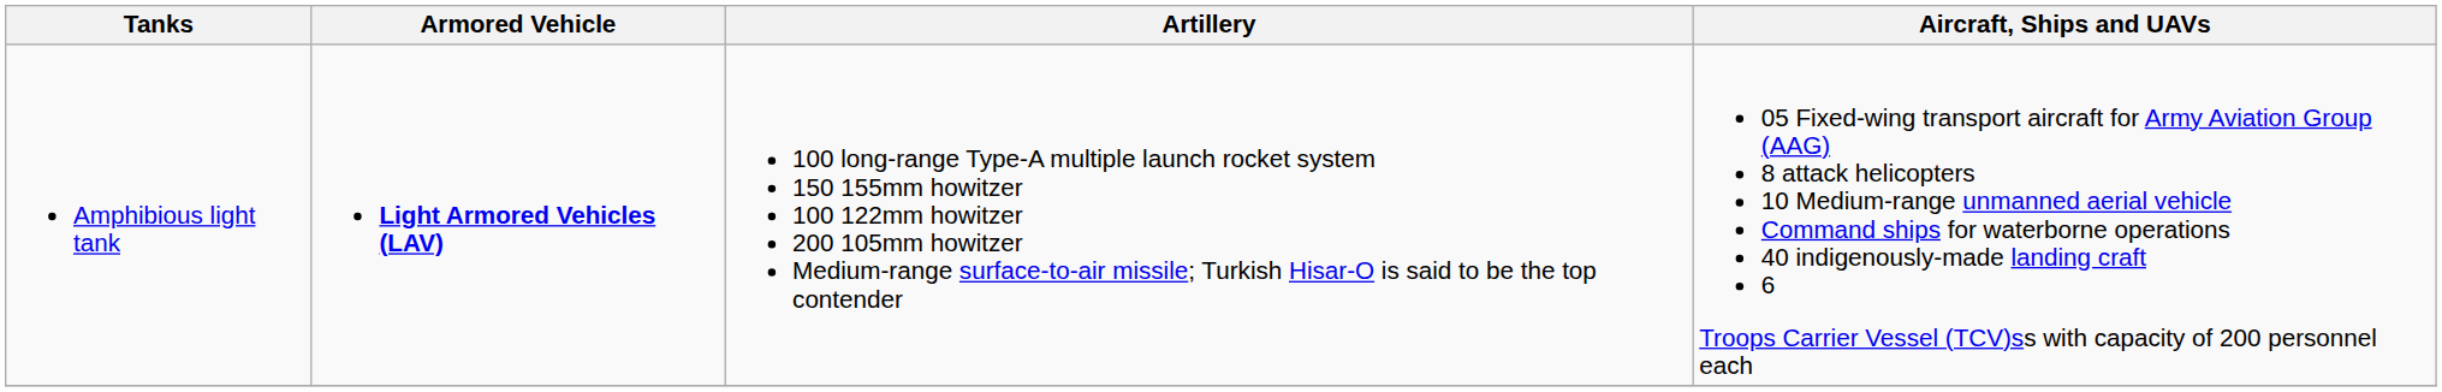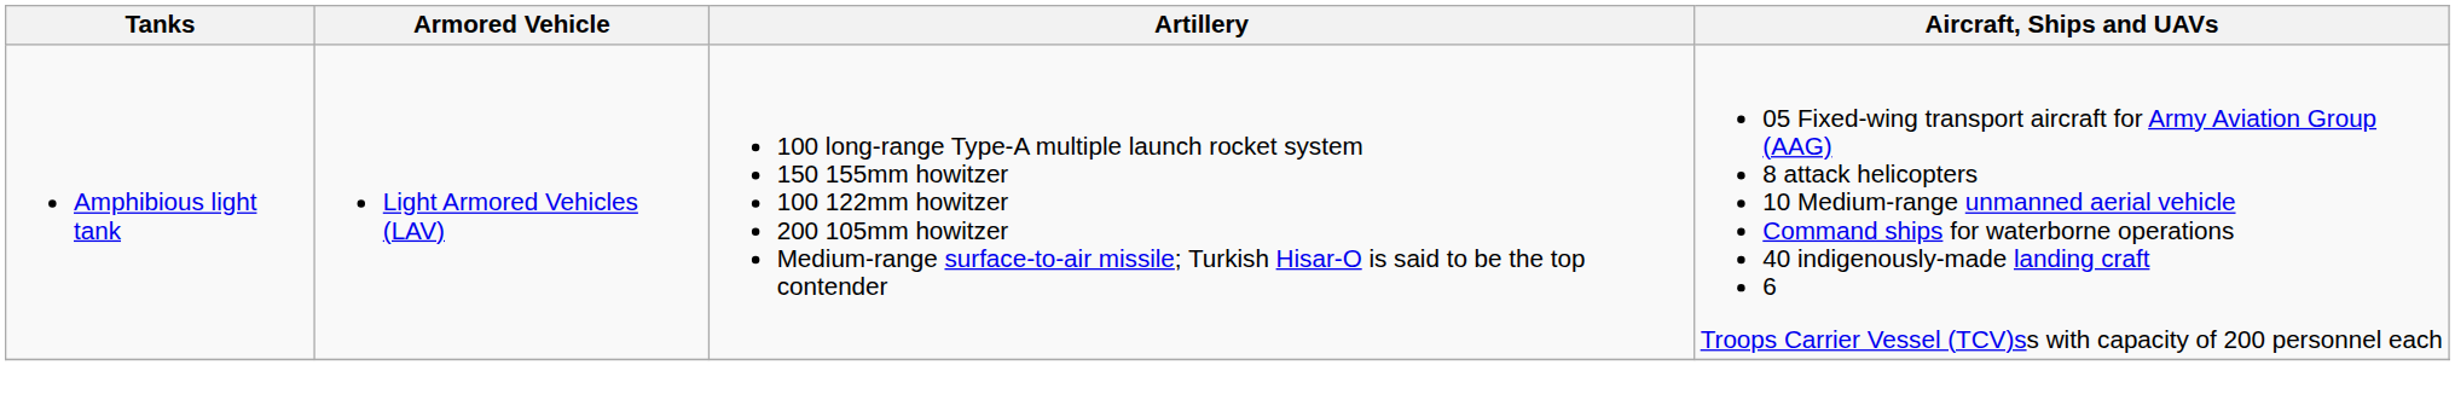Amphibious light tank | Armored Vehicle: bold -> normal
